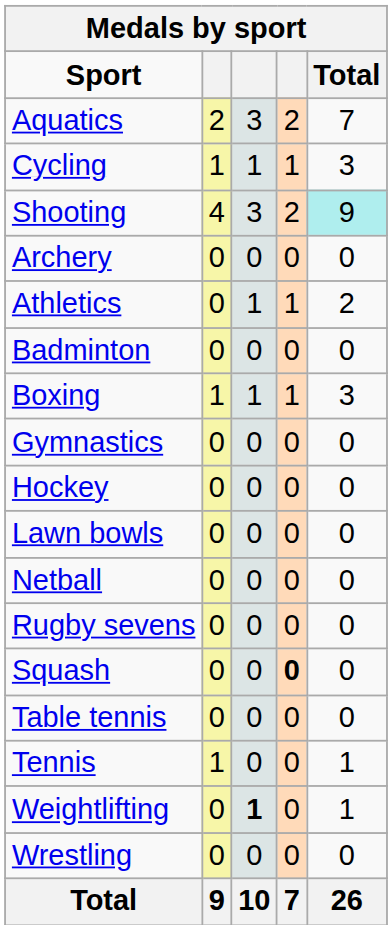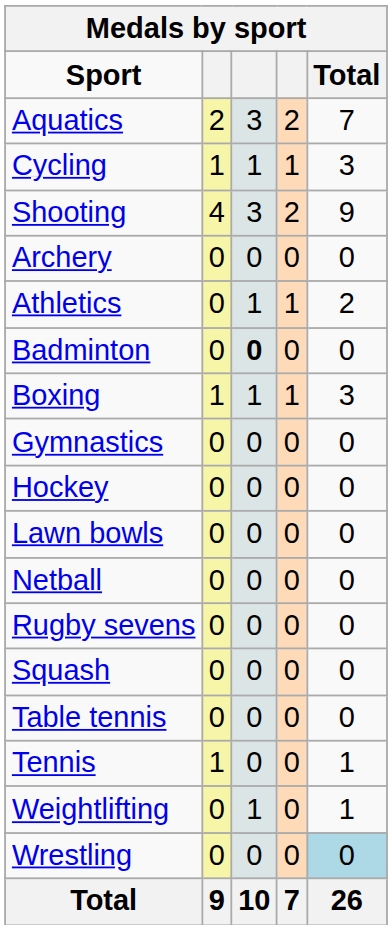Shooting | Total: paleturquoise background -> no background
Badminton | column 3: normal -> bold
Squash | column 4: bold -> normal
Weightlifting | column 3: bold -> normal
Wrestling | Total: no background -> lightblue background
